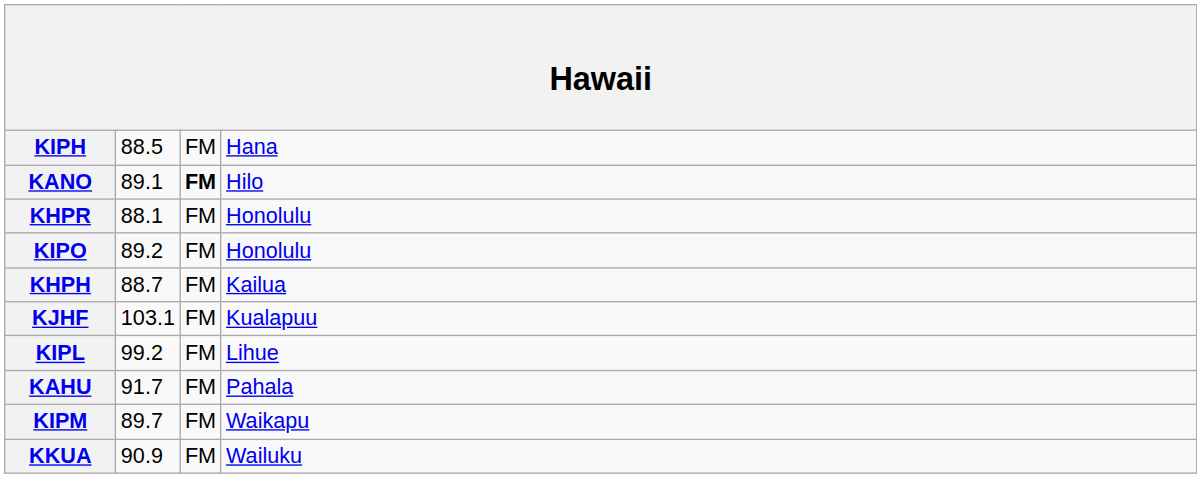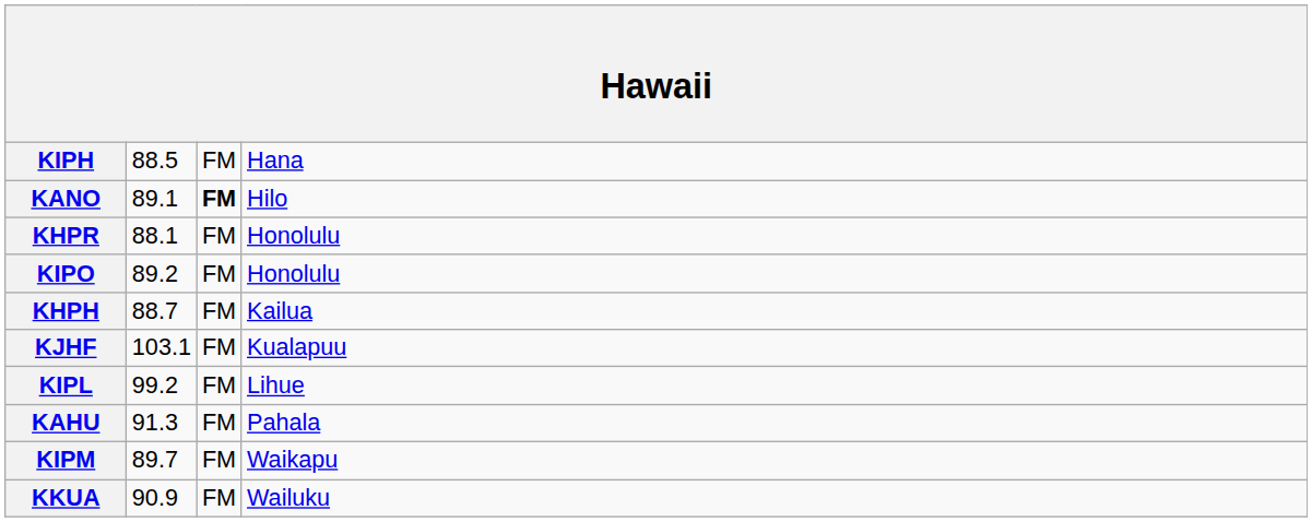KAHU | column 2: 91.7 -> 91.3
